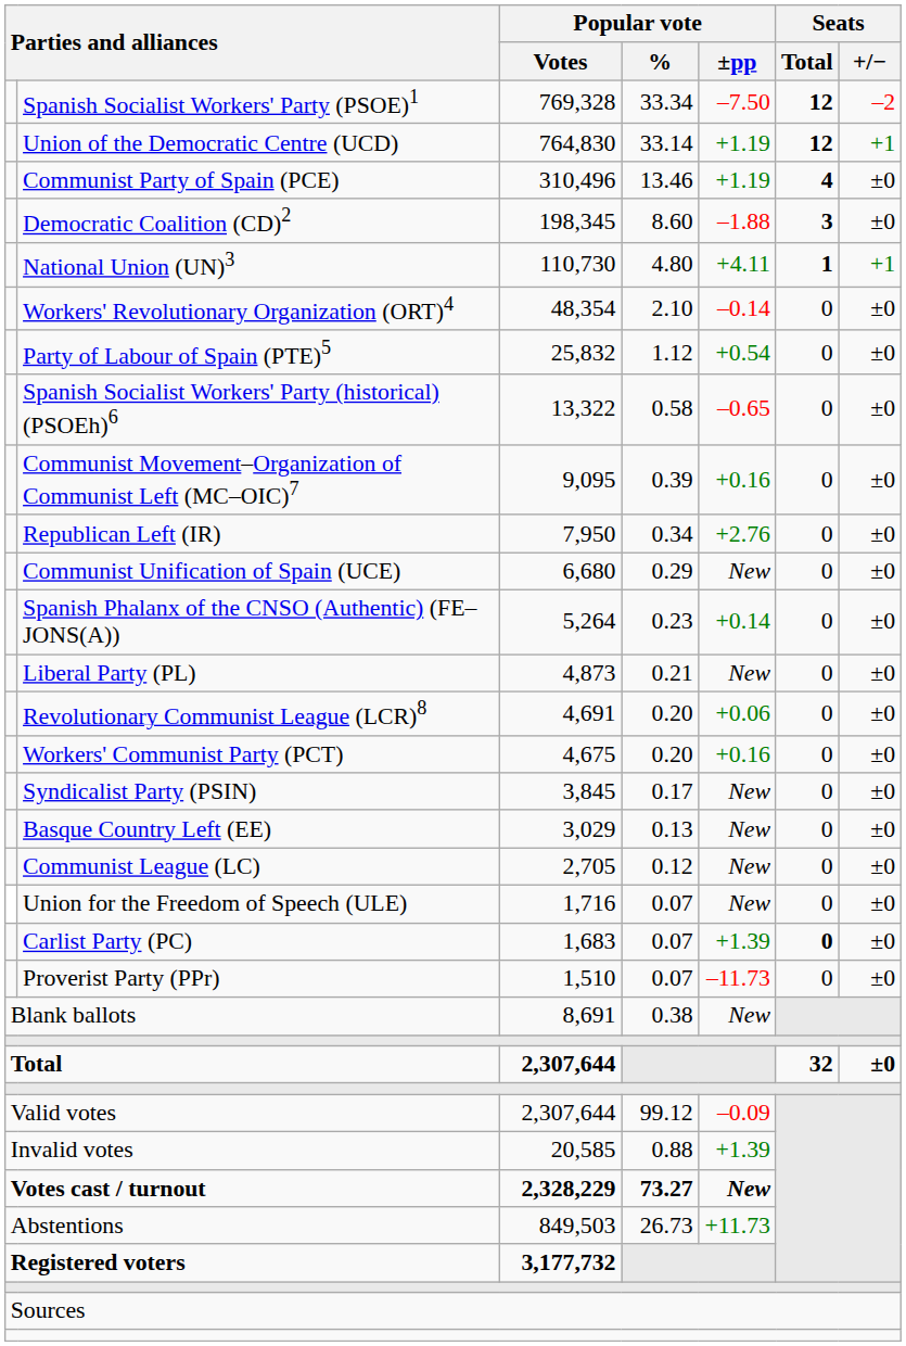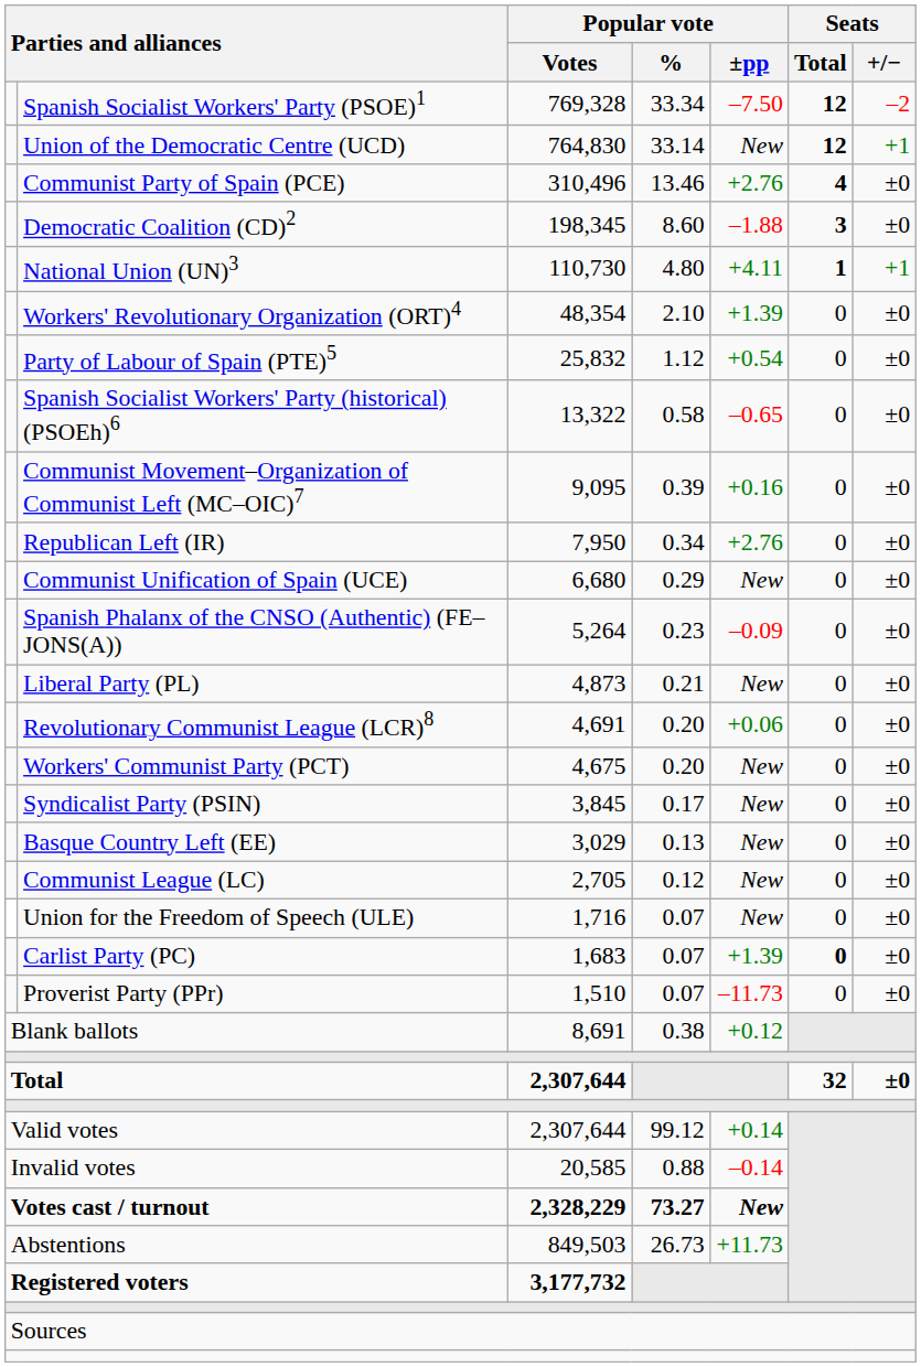Union of the Democratic Centre (UCD) | Popular vote / ±pp: +1.19 -> New
Communist Party of Spain (PCE) | Popular vote / ±pp: +1.19 -> +2.76
Workers' Revolutionary Organization (ORT)4 | Popular vote / ±pp: –0.14 -> +1.39
Spanish Phalanx of the CNSO (Authentic) (FE–JONS(A)) | Popular vote / ±pp: +0.14 -> –0.09
Workers' Communist Party (PCT) | Popular vote / ±pp: +0.16 -> New
Blank ballots | Popular vote / ±pp: New -> +0.12
Valid votes | Popular vote / ±pp: –0.09 -> +0.14
Invalid votes | Popular vote / ±pp: +1.39 -> –0.14
